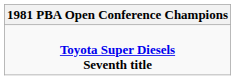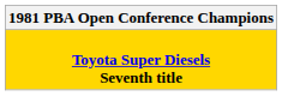row 2 | column 1: no background -> gold background
